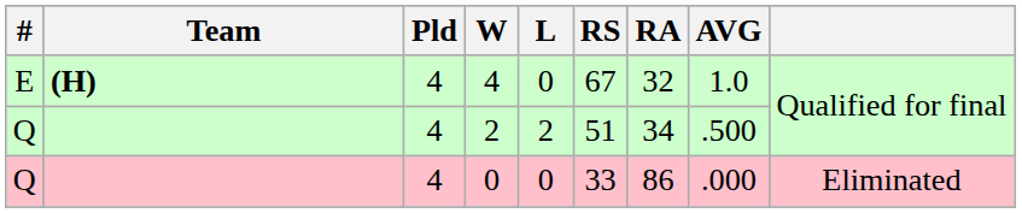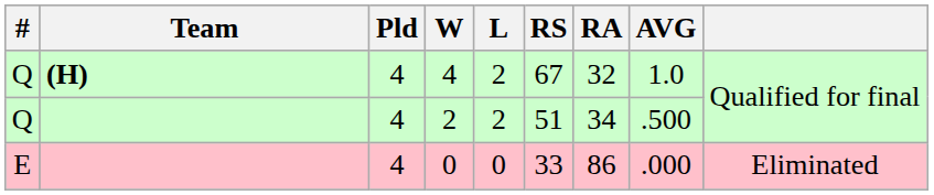row 2 | #: E -> Q
row 2 | L: 0 -> 2
row 4 | #: Q -> E
